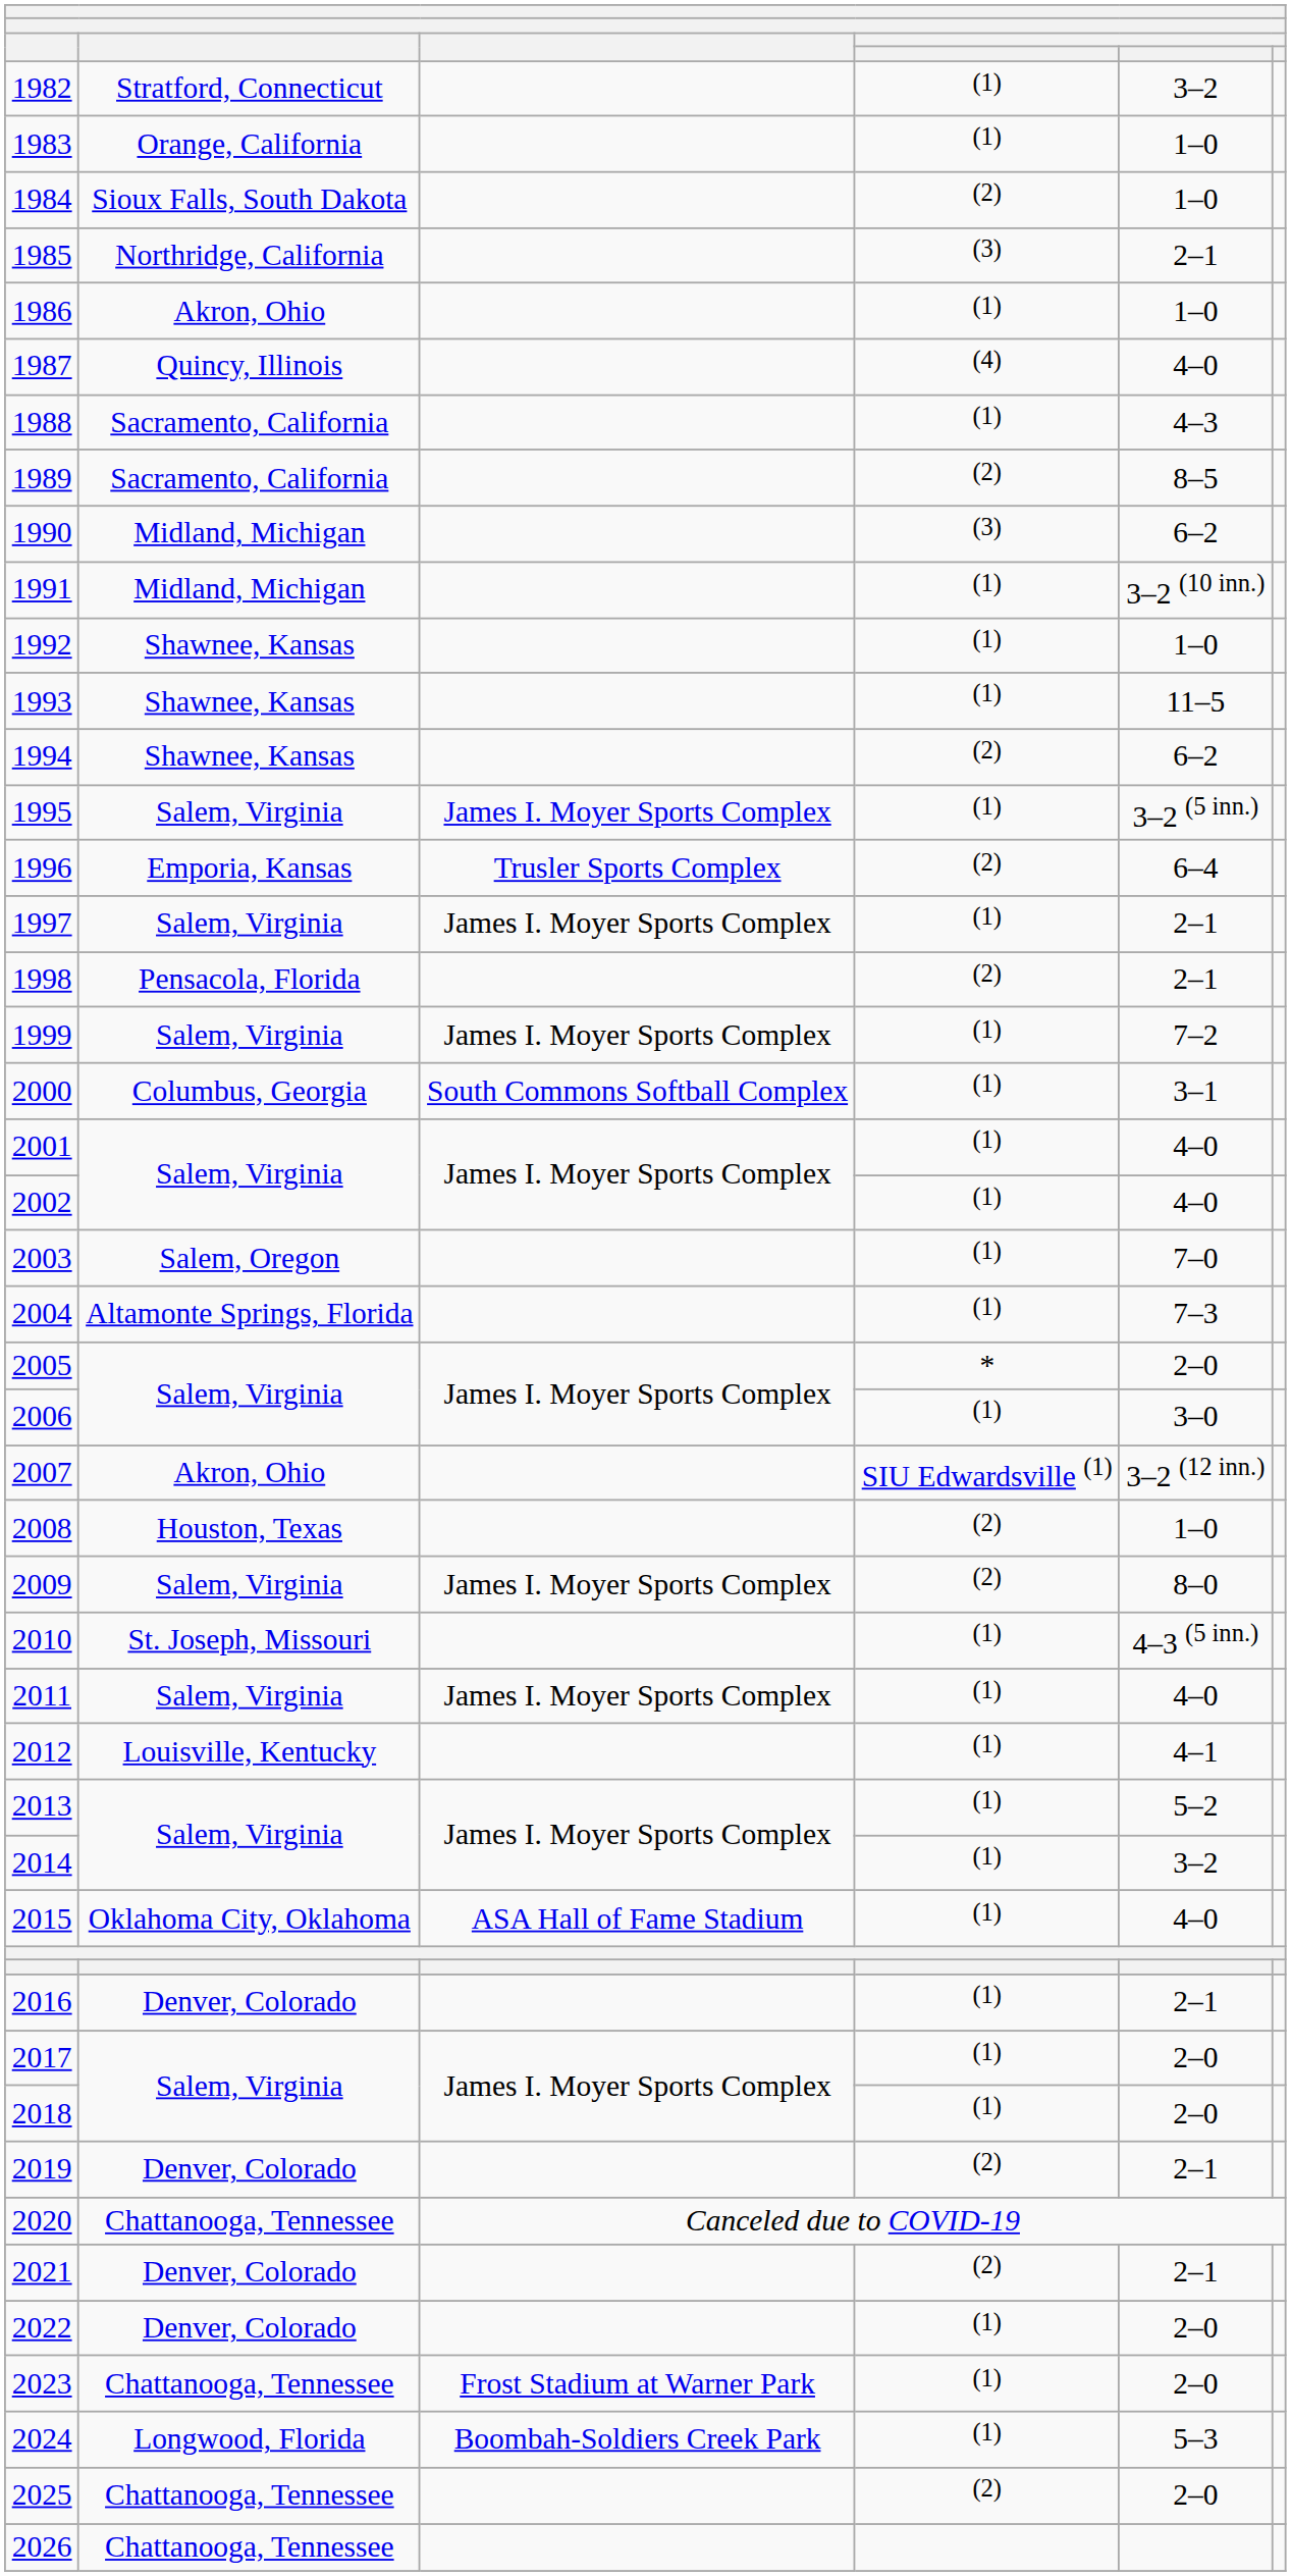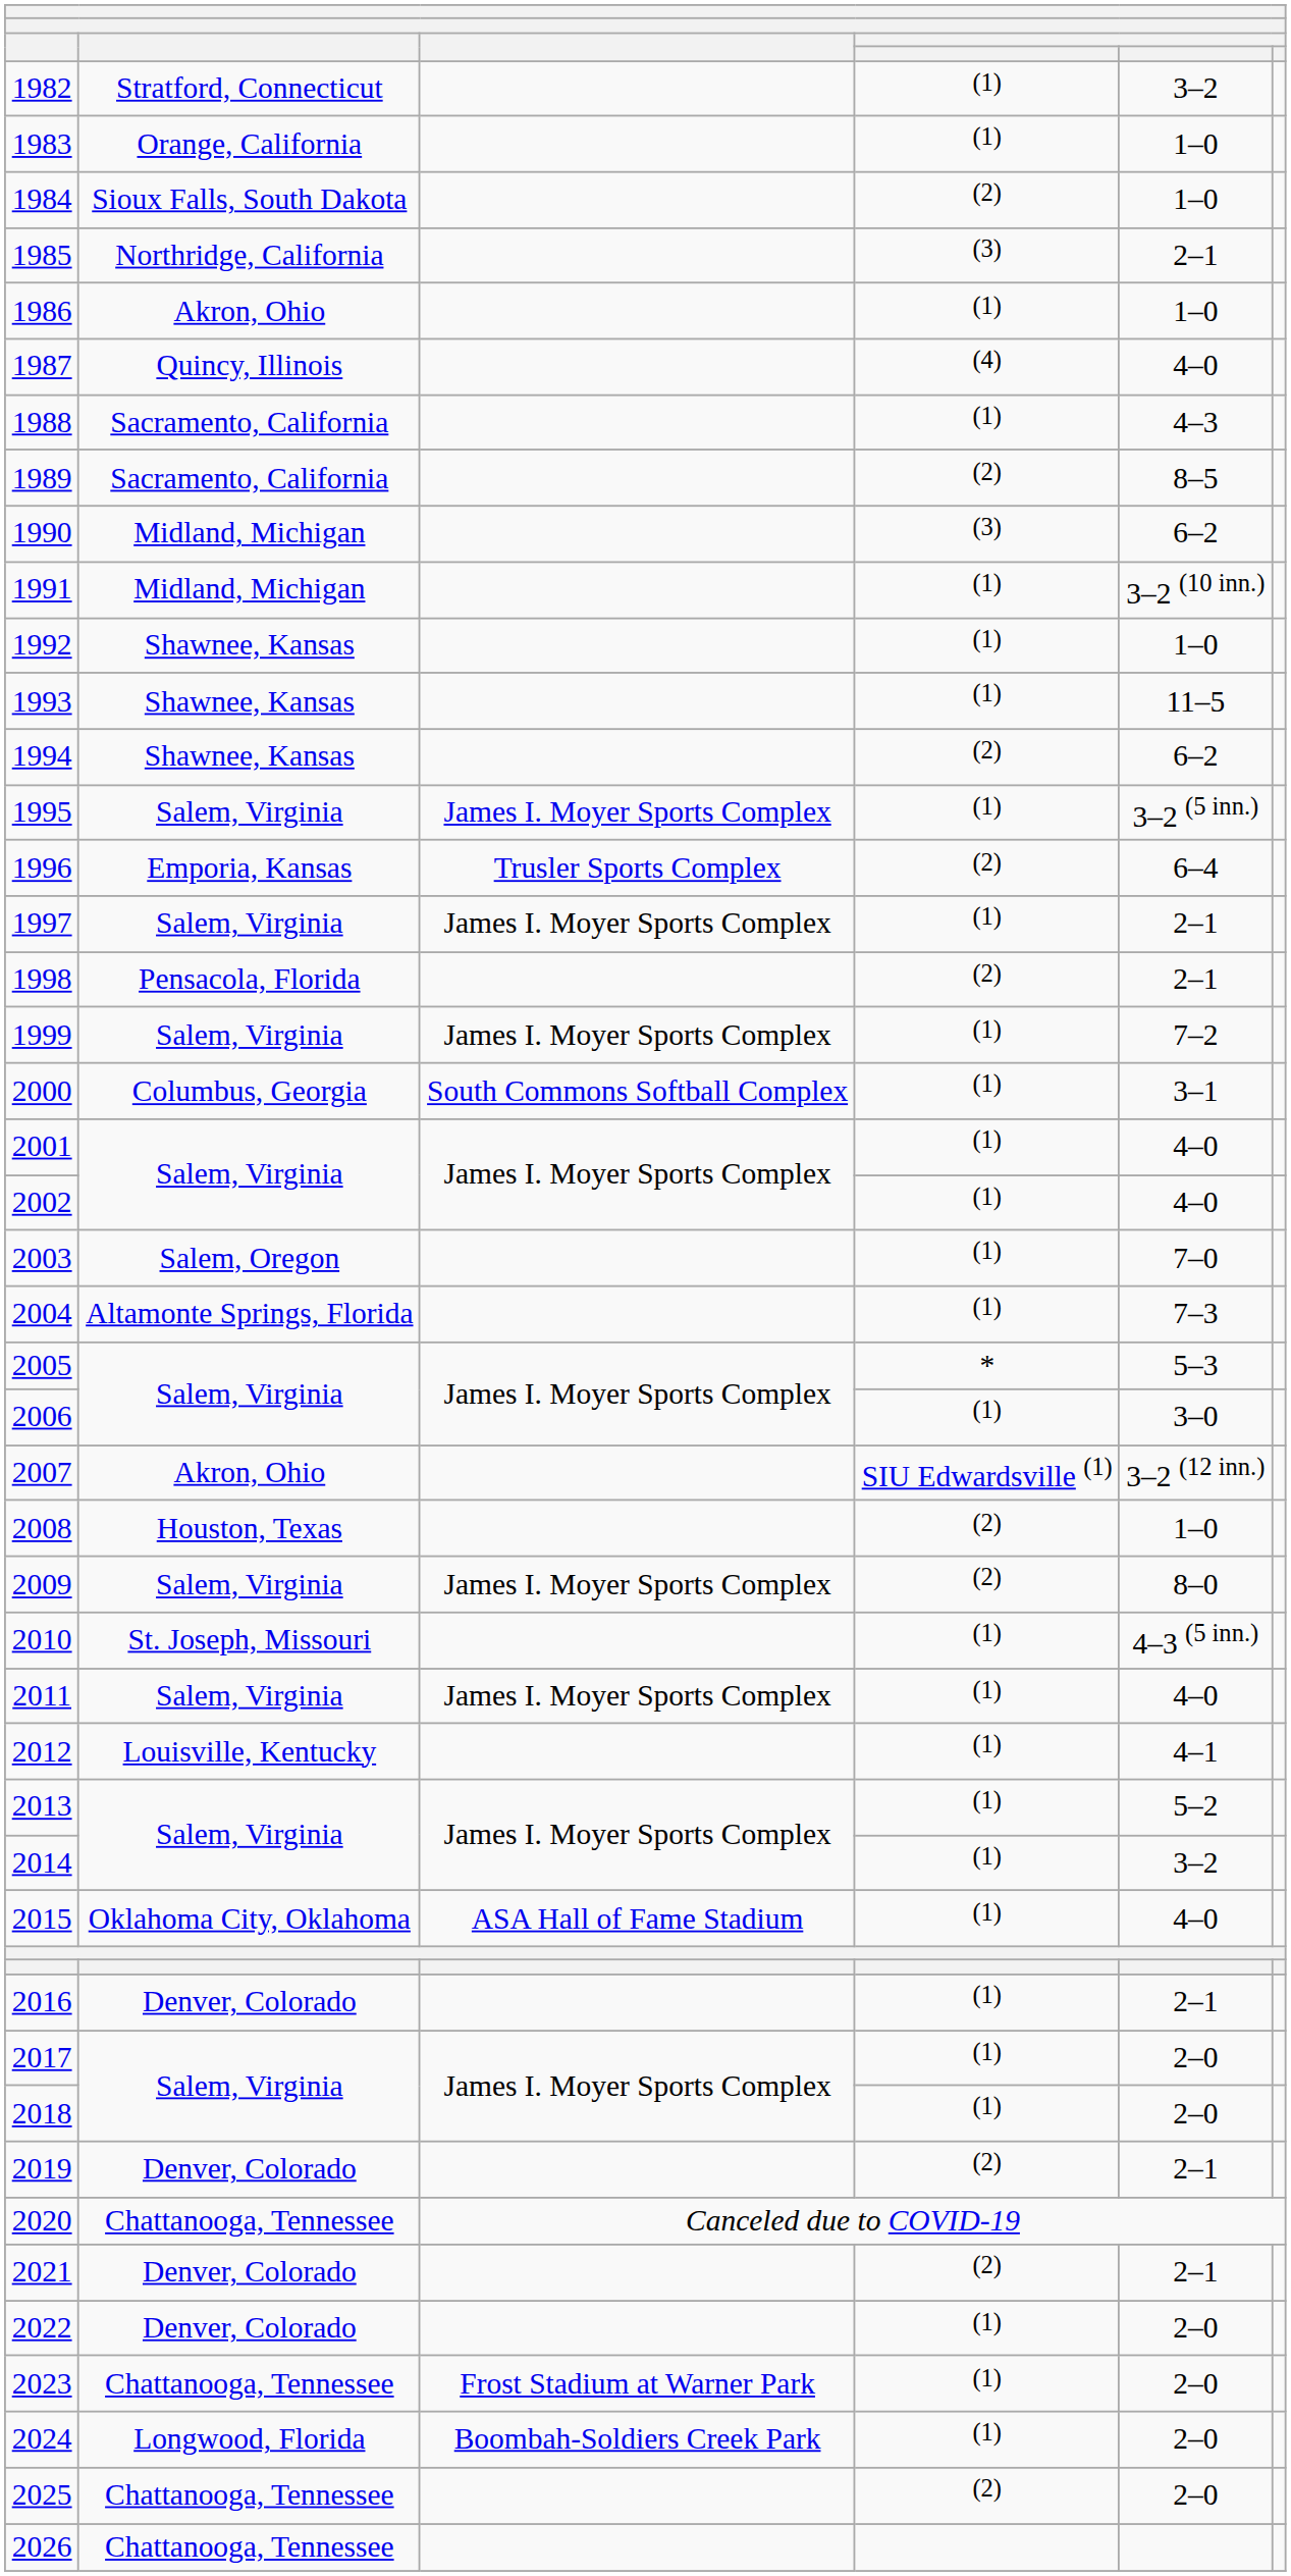2005 | column 5: 2–0 -> 5–3
2024 | column 5: 5–3 -> 2–0
